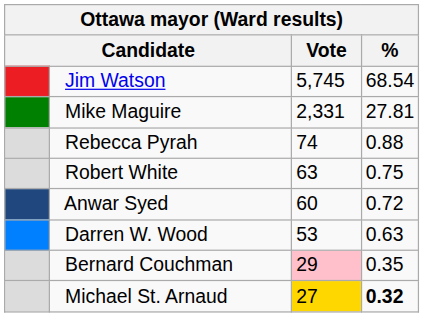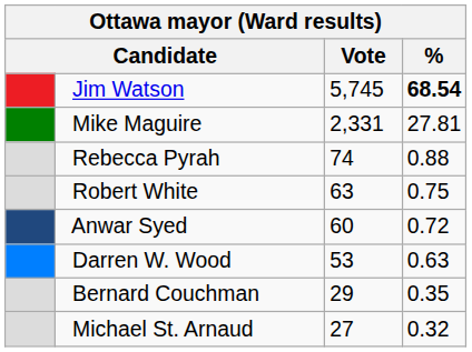Jim Watson | %: normal -> bold
Bernard Couchman | Vote: pink background -> no background
Michael St. Arnaud | Vote: gold background -> no background
Michael St. Arnaud | %: bold -> normal
